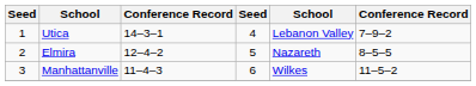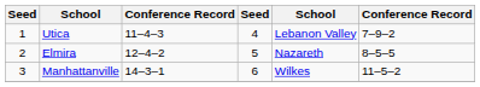Utica | column 3: 14–3–1 -> 11–4–3
Manhattanville | column 3: 11–4–3 -> 14–3–1
